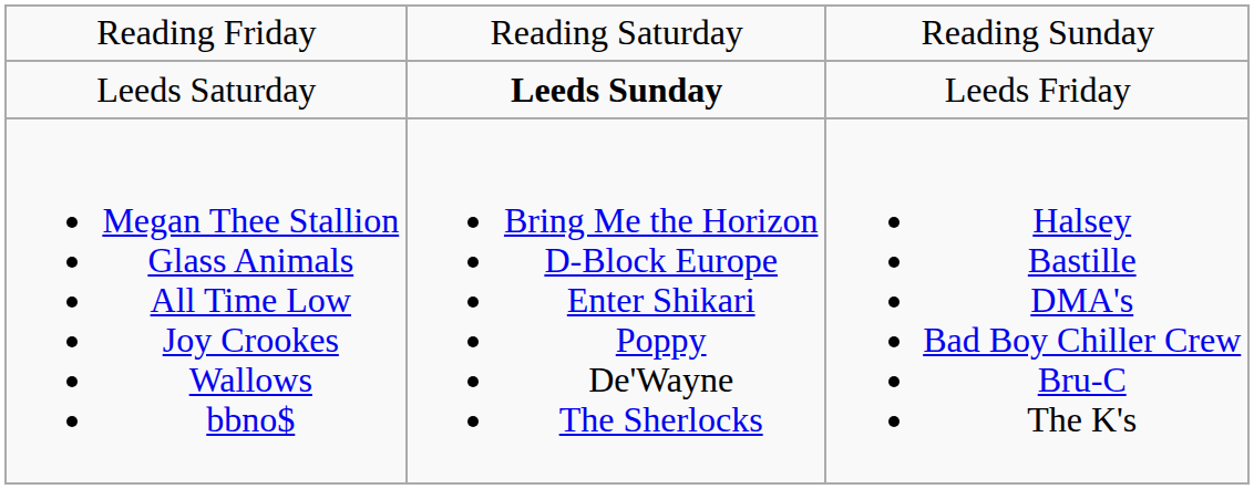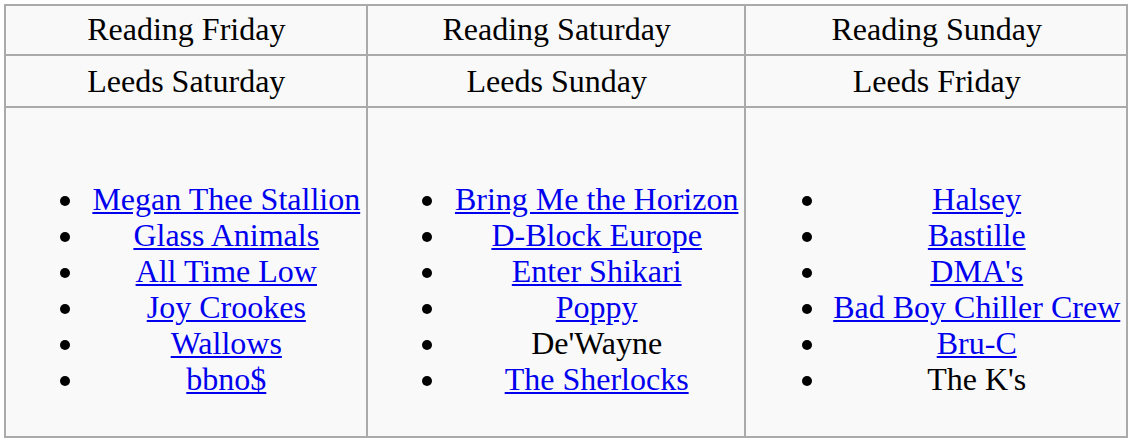Leeds Saturday | column 2: bold -> normal
